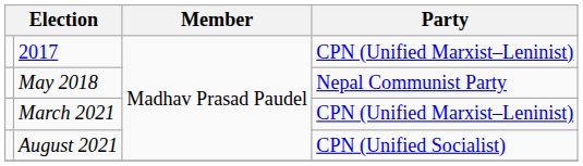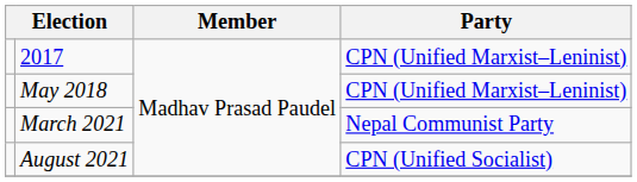May 2018 | Party: Nepal Communist Party -> CPN (Unified Marxist–Leninist)
March 2021 | Party: CPN (Unified Marxist–Leninist) -> Nepal Communist Party
